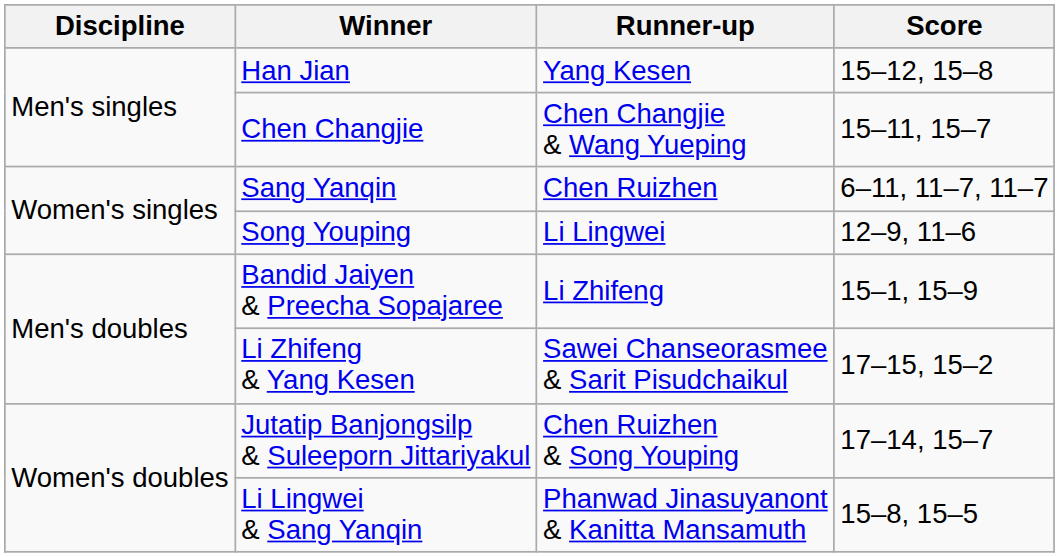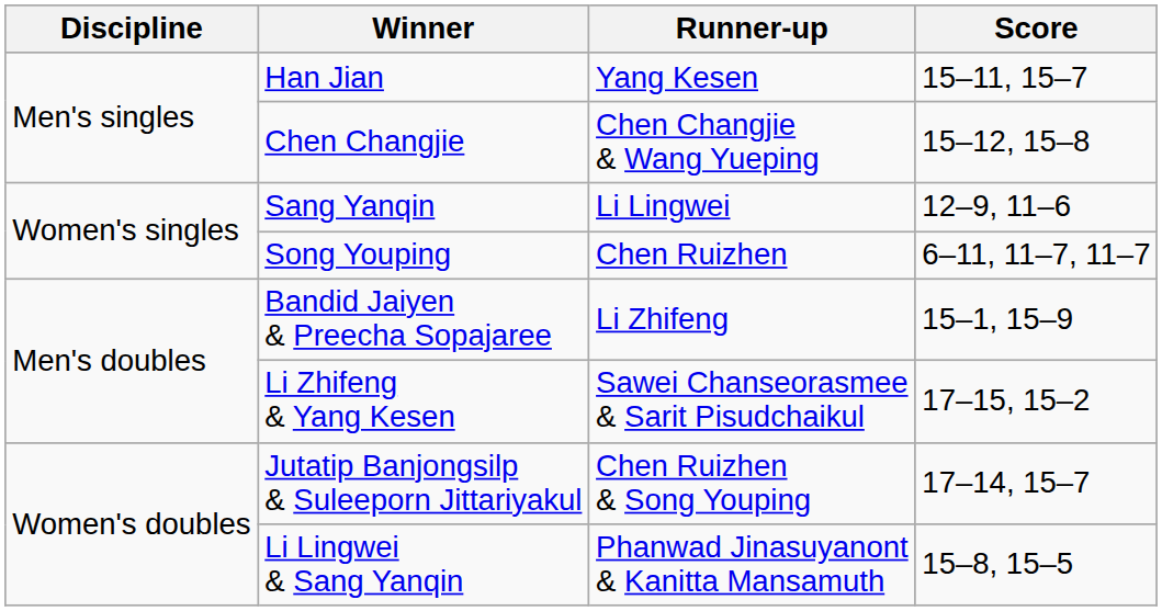Han Jian | Score: 15–12, 15–8 -> 15–11, 15–7
Chen Changjie | Score: 15–11, 15–7 -> 15–12, 15–8
Sang Yanqin | Runner-up: Chen Ruizhen -> Li Lingwei
Sang Yanqin | Score: 6–11, 11–7, 11–7 -> 12–9, 11–6
Song Youping | Runner-up: Li Lingwei -> Chen Ruizhen
Song Youping | Score: 12–9, 11–6 -> 6–11, 11–7, 11–7
